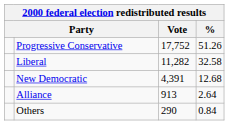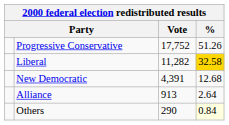Liberal | %: no background -> gold background
Others | %: no background -> lightyellow background
